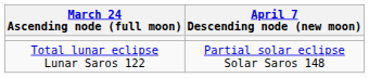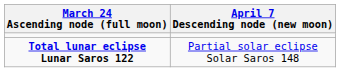row 3 | March 24 Ascending node (full moon): normal -> bold
